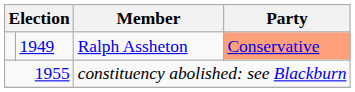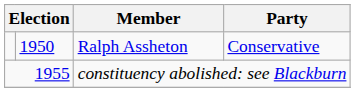Ralph Assheton | column 2: 1949 -> 1950
Ralph Assheton | Party: lightsalmon background -> no background
